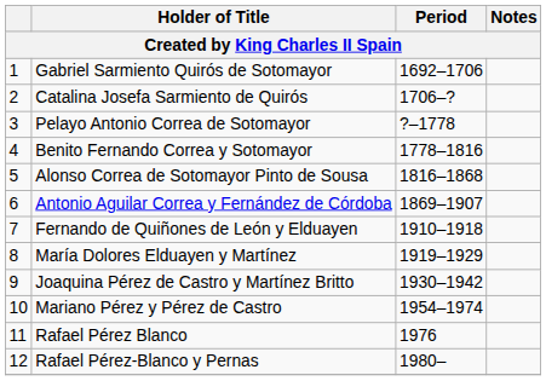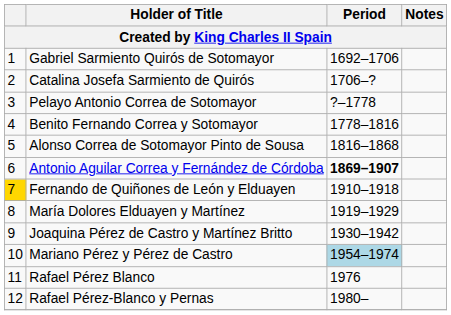Antonio Aguilar Correa y Fernández de Córdoba | Period: normal -> bold
Fernando de Quiñones de León y Elduayen | column 1: no background -> gold background
Mariano Pérez y Pérez de Castro | Period: no background -> lightblue background
